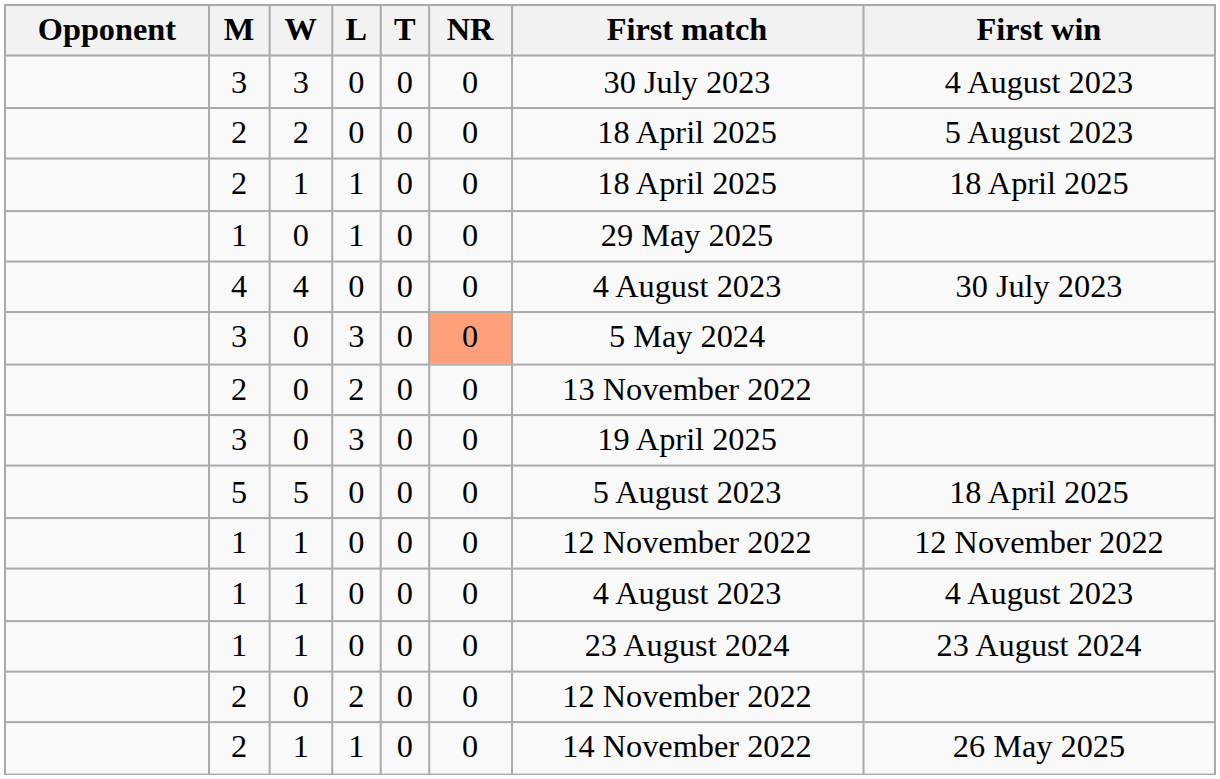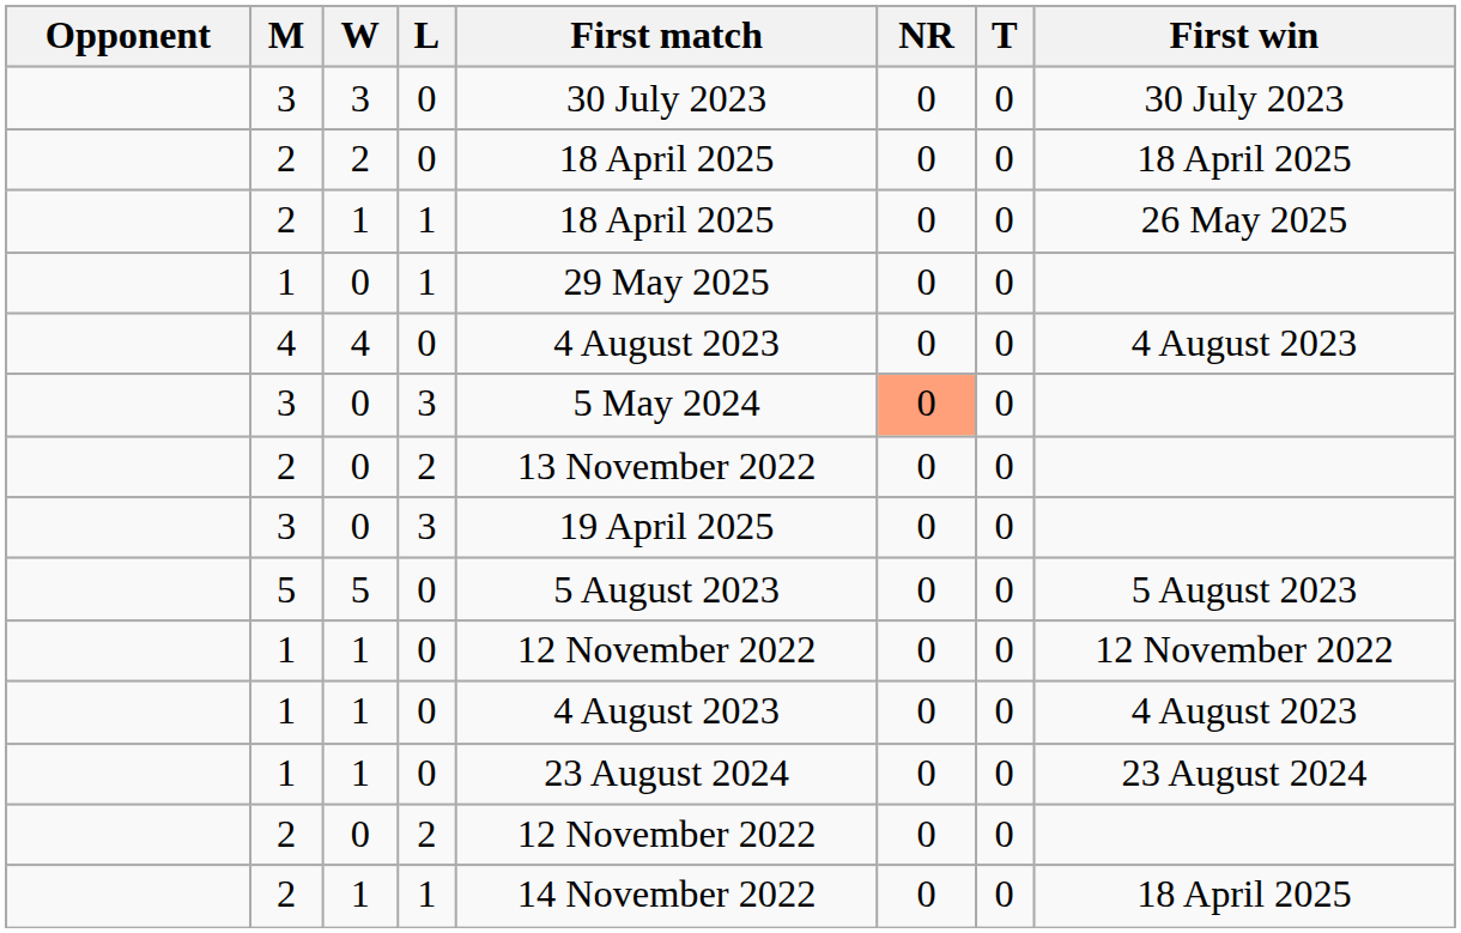columns swapped: T <-> First match
row 2 | First win: 4 August 2023 -> 30 July 2023
row 3 | First win: 5 August 2023 -> 18 April 2025
row 4 | First win: 18 April 2025 -> 26 May 2025
row 6 | First win: 30 July 2023 -> 4 August 2023
row 10 | First win: 18 April 2025 -> 5 August 2023
row 15 | First win: 26 May 2025 -> 18 April 2025
